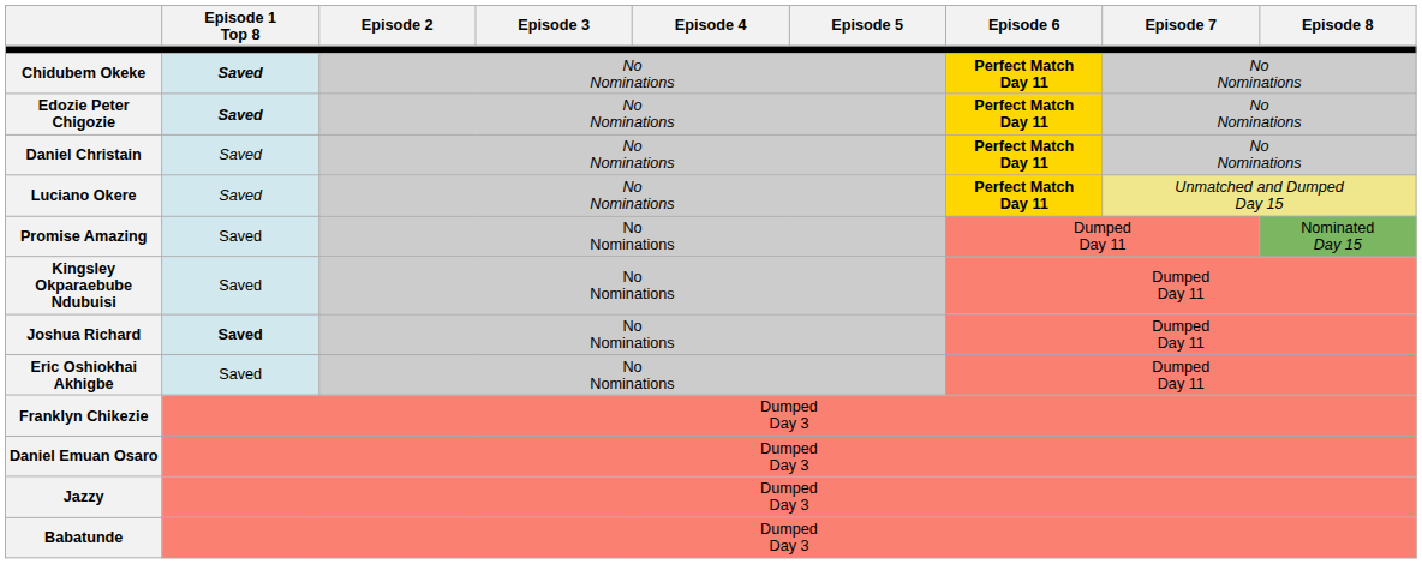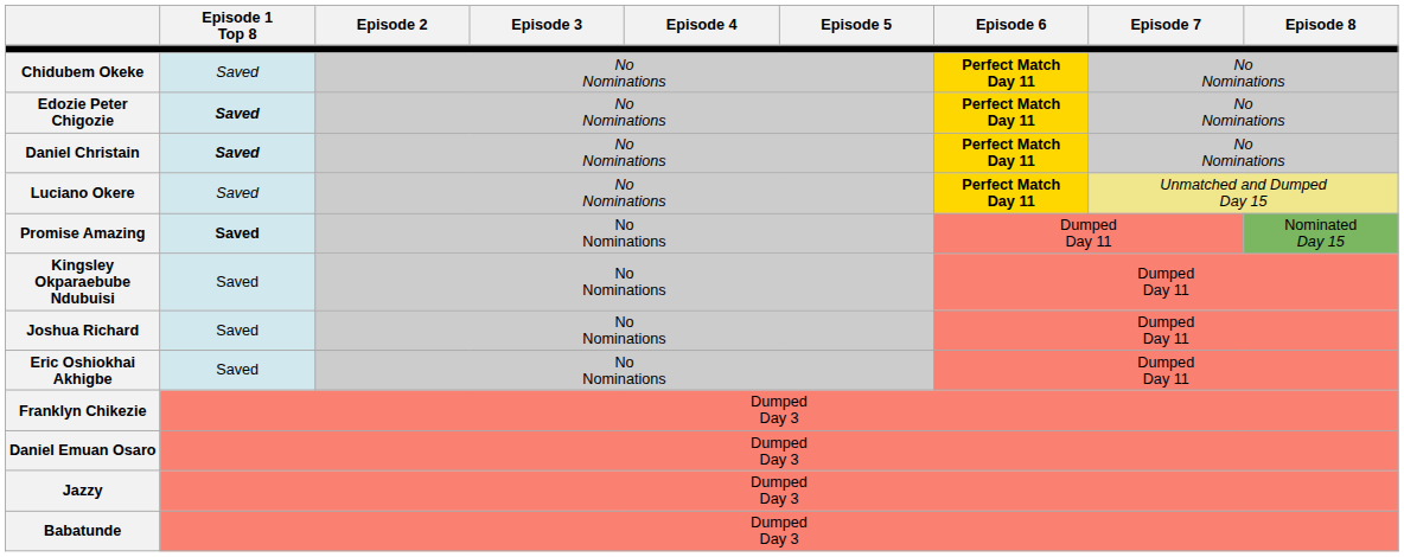Chidubem Okeke | Episode 1 Top 8: bold -> normal
Daniel Christain | Episode 1 Top 8: normal -> bold
Promise Amazing | Episode 1 Top 8: normal -> bold
Joshua Richard | Episode 1 Top 8: bold -> normal
